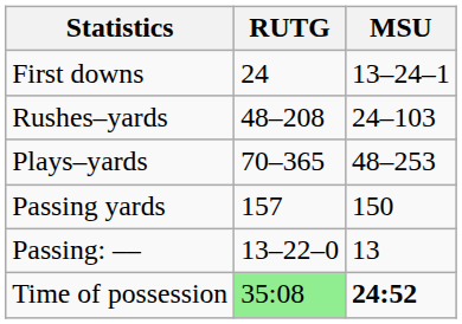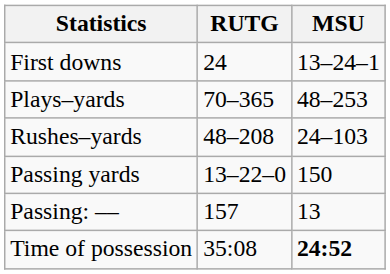rows swapped: Plays–yards <-> Rushes–yards
Passing yards | RUTG: 157 -> 13–22–0
Passing: –– | RUTG: 13–22–0 -> 157
Time of possession | RUTG: lightgreen background -> no background
